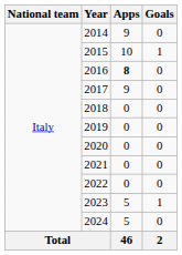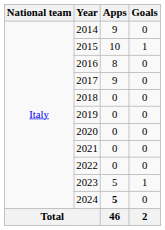2016 | Apps: bold -> normal
2024 | Apps: normal -> bold
